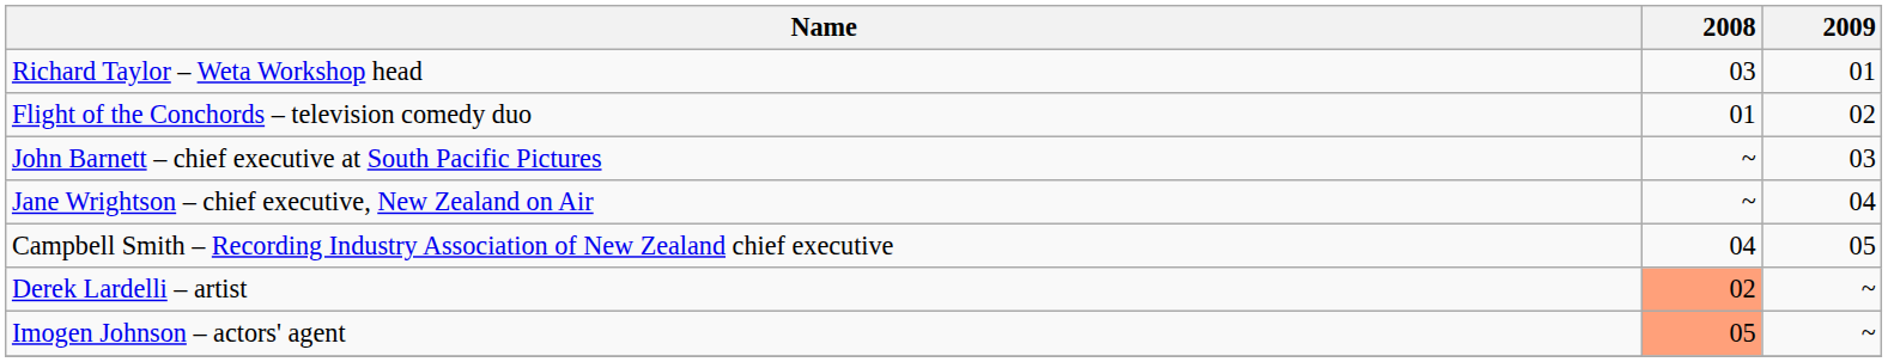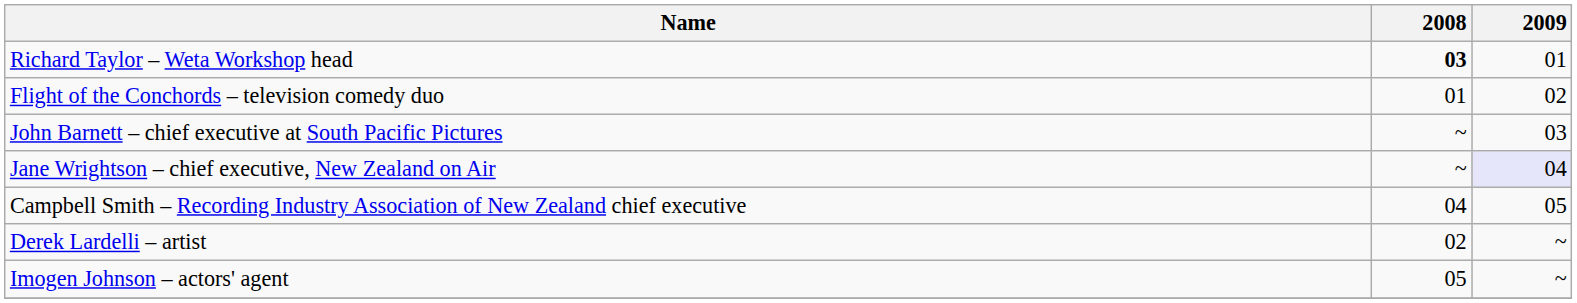Richard Taylor – Weta Workshop head | 2008: normal -> bold
Jane Wrightson – chief executive, New Zealand on Air | 2009: no background -> lavender background
Derek Lardelli – artist | 2008: lightsalmon background -> no background
Imogen Johnson – actors' agent | 2008: lightsalmon background -> no background
